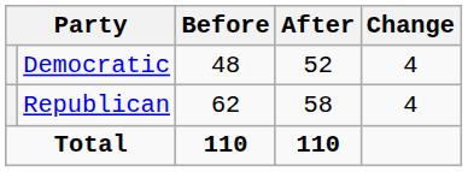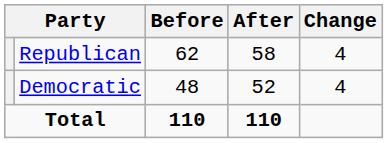rows swapped: Republican <-> Democratic
